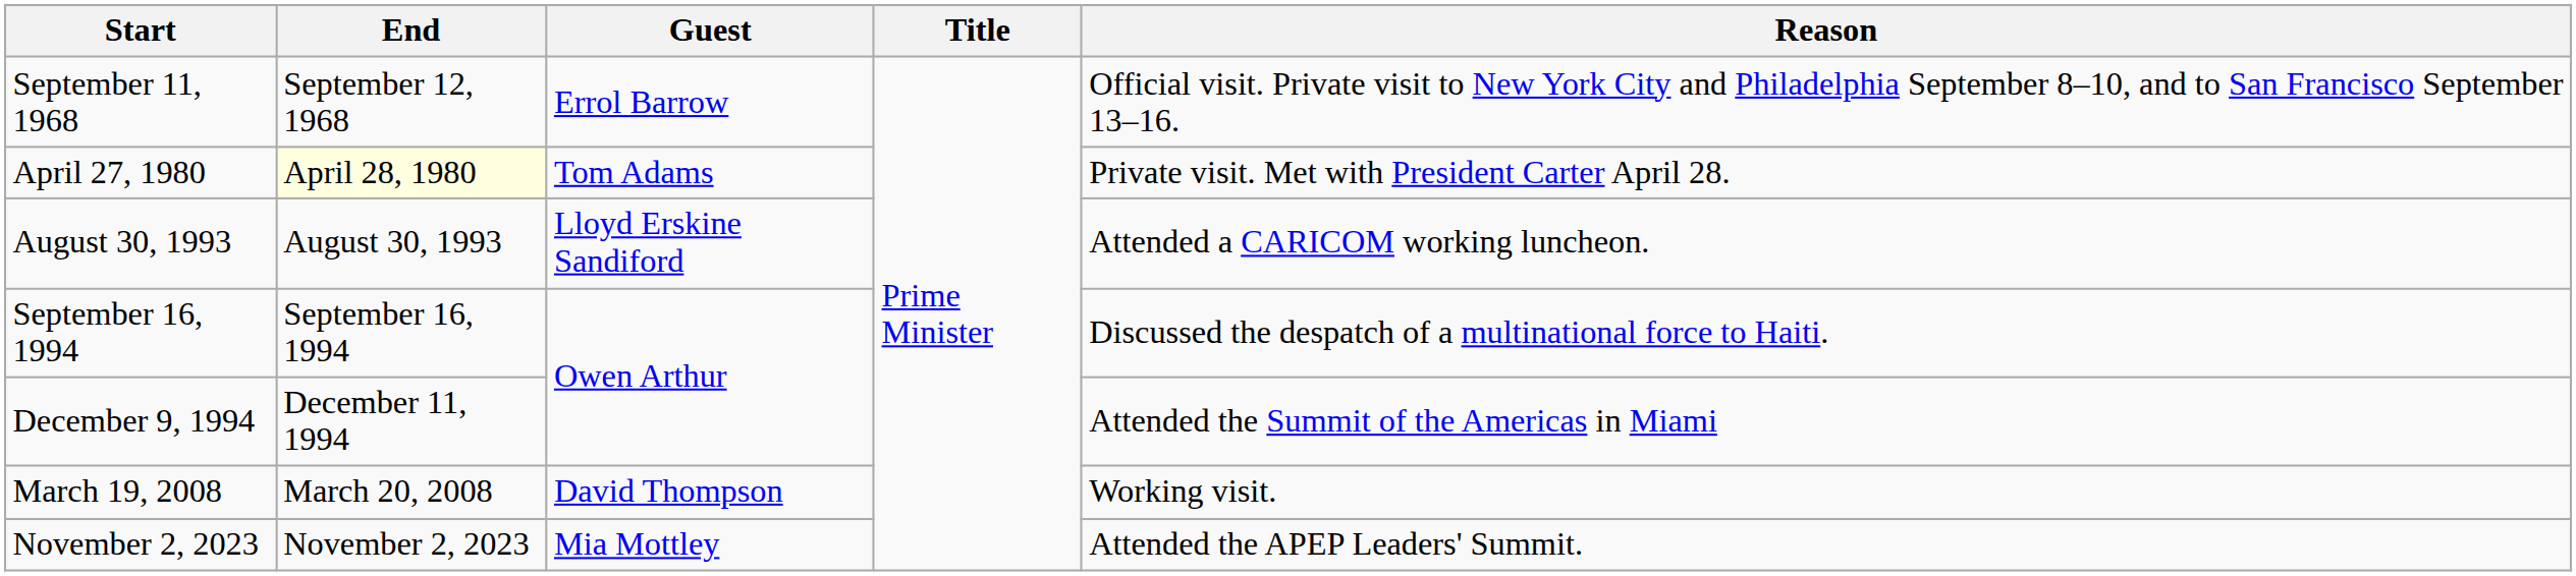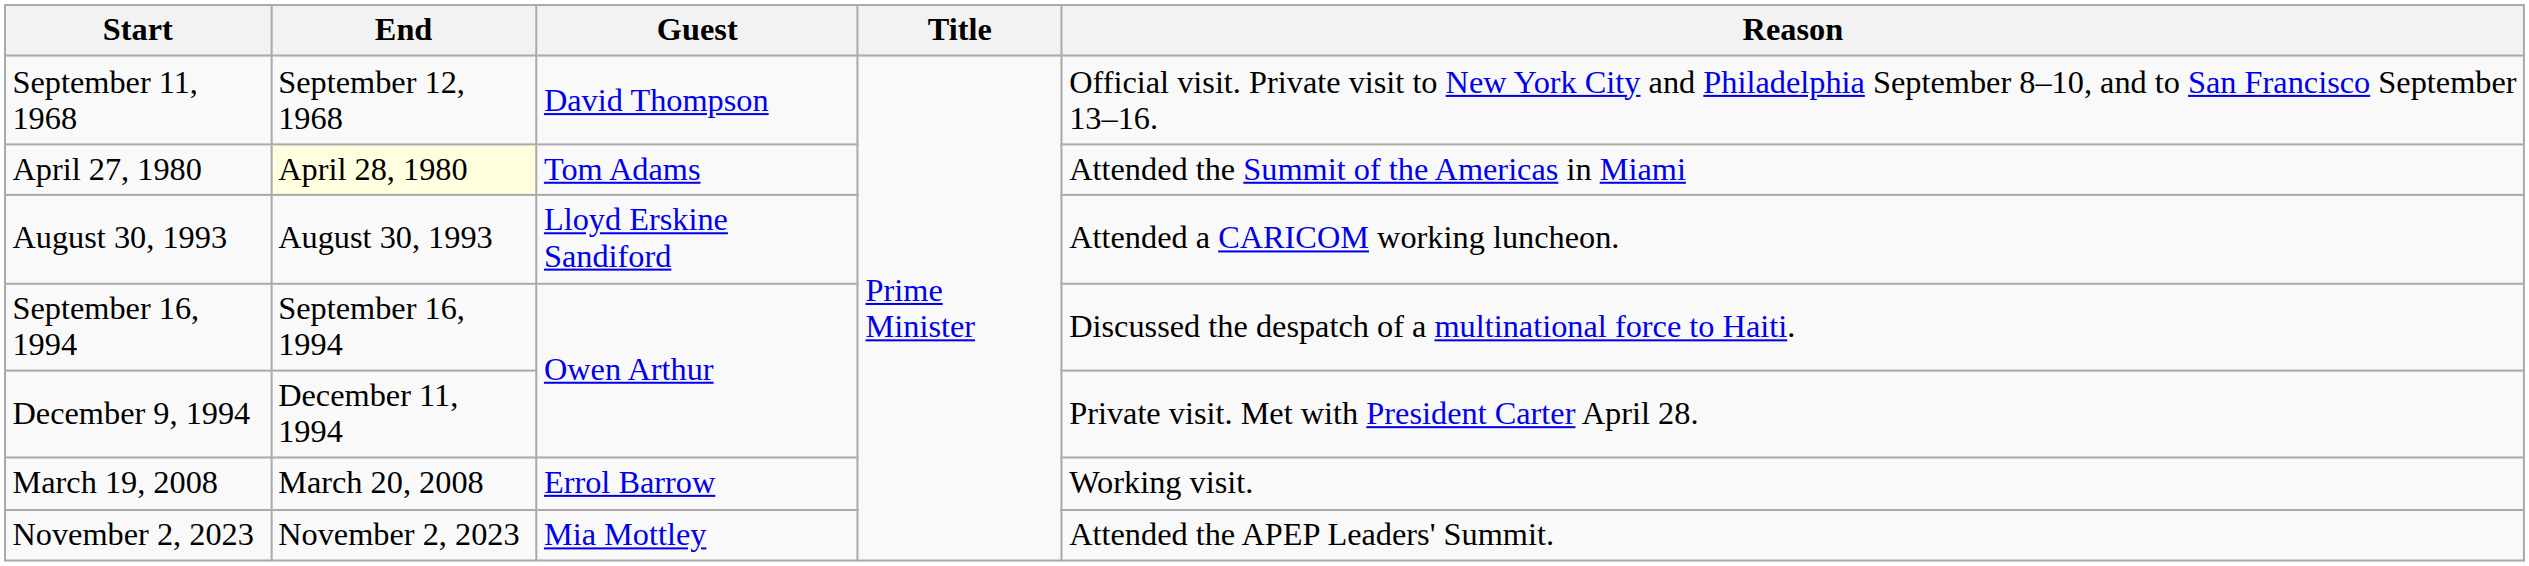September 11, 1968 | Guest: Errol Barrow -> David Thompson
April 27, 1980 | Reason: Private visit. Met with President Carter April 28. -> Attended the Summit of the Americas in Miami
December 9, 1994 | Reason: Attended the Summit of the Americas in Miami -> Private visit. Met with President Carter April 28.
March 19, 2008 | Guest: David Thompson -> Errol Barrow
